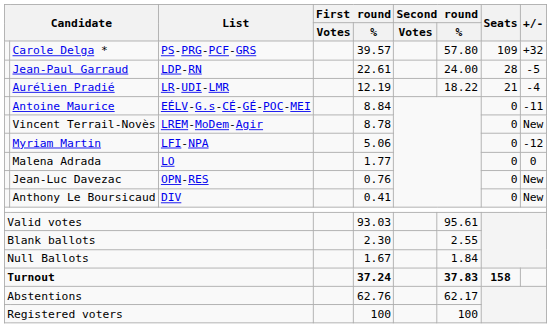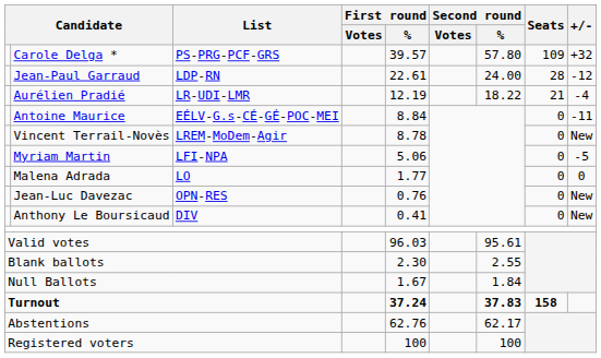Jean-Paul Garraud | +/-: -5 -> -12
Myriam Martin | +/-: -12 -> -5
Valid votes | First round / %: 93.03 -> 96.03
